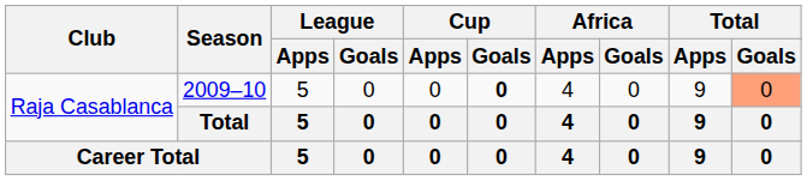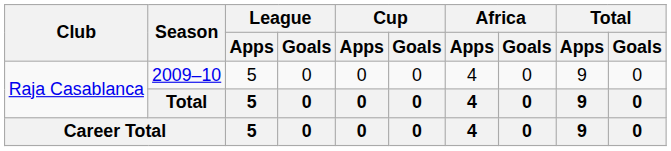Raja Casablanca / 2009–10 | Cup / Goals: bold -> normal
Raja Casablanca / 2009–10 | Total / Goals: lightsalmon background -> no background
